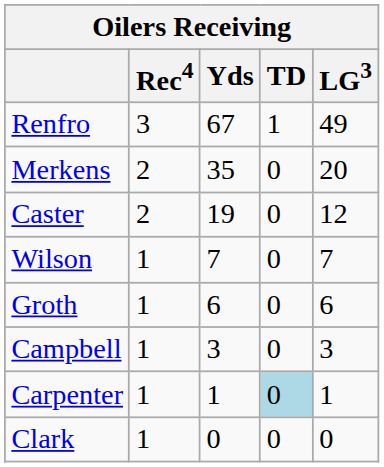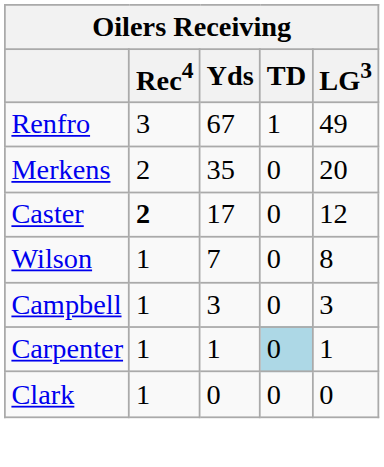Caster | Rec4: normal -> bold
Caster | Yds: 19 -> 17
Wilson | LG3: 7 -> 8
- row: Groth | 1 | 6 | 0 | 6
